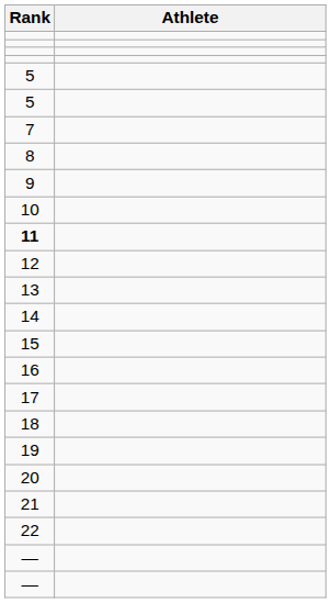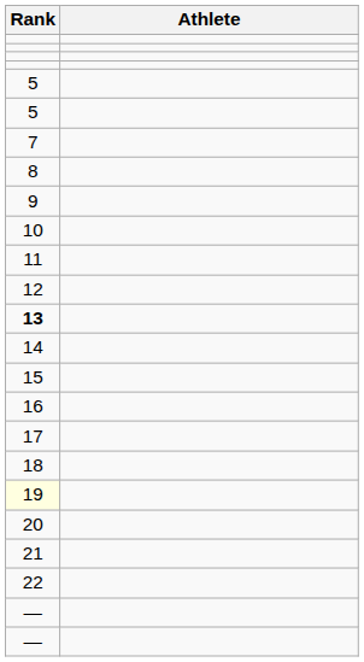row 12 | Rank: bold -> normal
row 14 | Rank: normal -> bold
row 20 | Rank: no background -> lightyellow background
